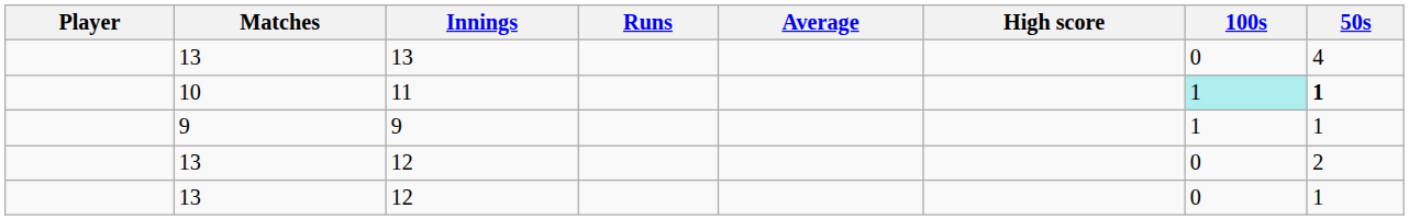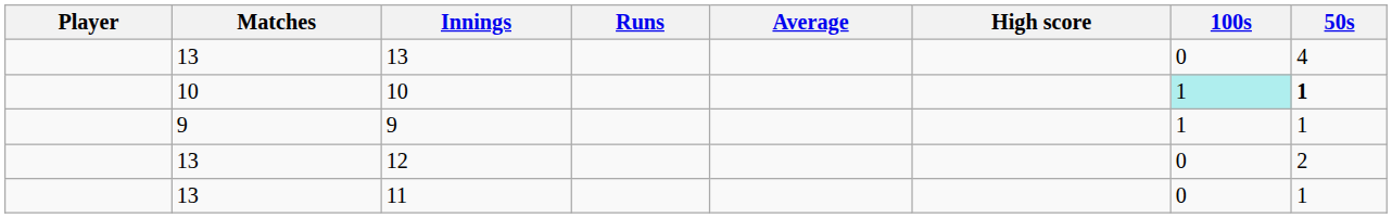row 3 | Innings: 11 -> 10
row 6 | Innings: 12 -> 11
